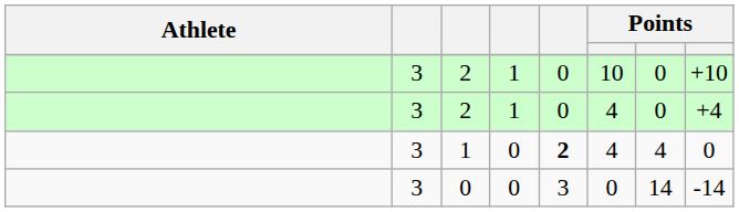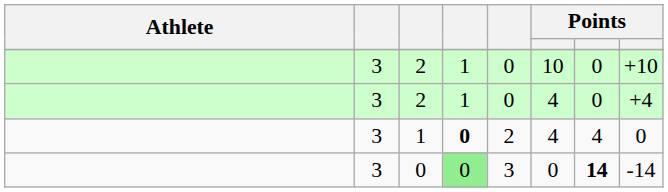row 5 | column 4: normal -> bold
row 5 | column 5: bold -> normal
row 6 | column 4: no background -> lightgreen background
row 6 | column 7: normal -> bold
